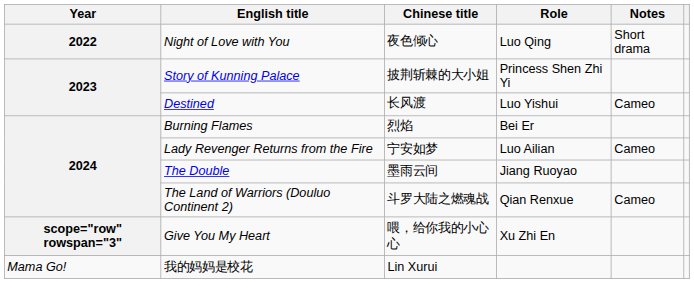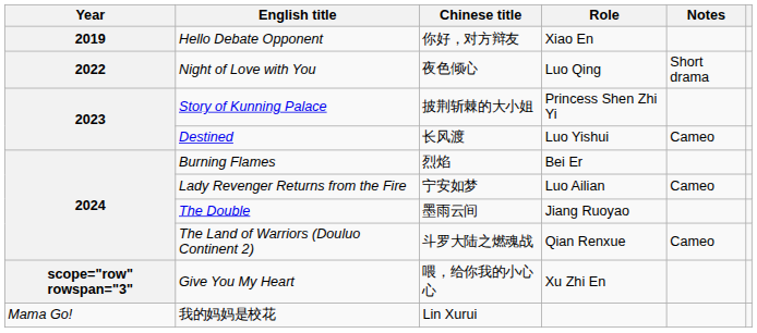+ row: 2019 | Hello Debate Opponent | 你好，对方辩友 | Xiao En
